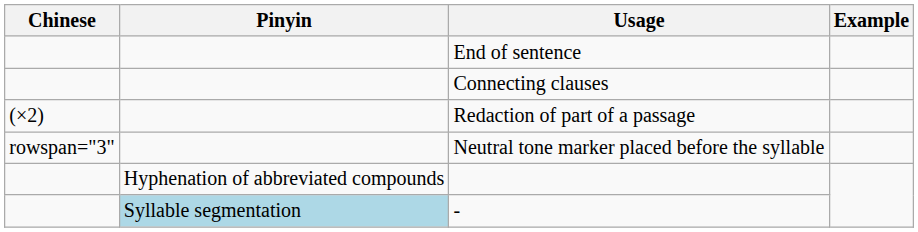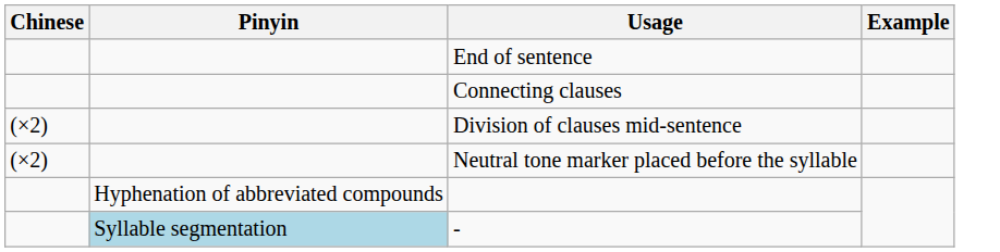+ row: (×2) | Division of clauses mid-sentence
- row: (×2) | Redaction of part of a passage
Neutral tone marker placed before the syllable | Chinese: rowspan="3" -> (×2)
